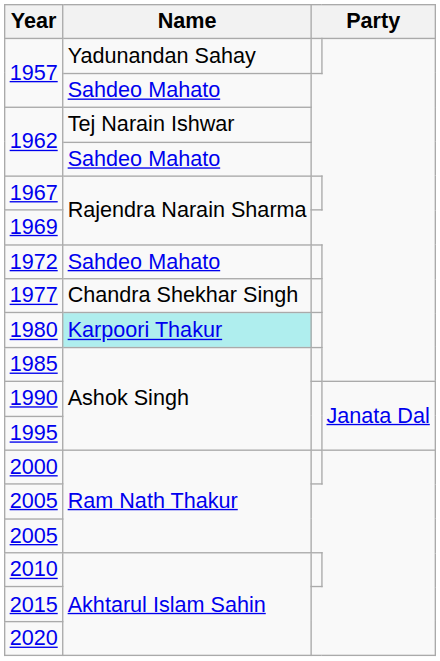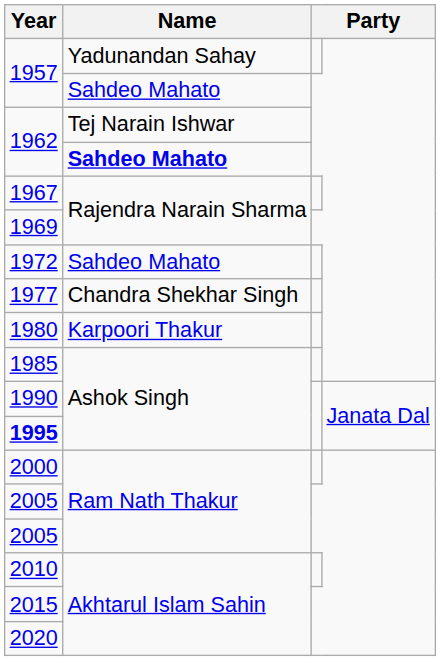1962 / Sahdeo Mahato | Name: normal -> bold
1980 | Name: paleturquoise background -> no background
1995 | Year: normal -> bold
